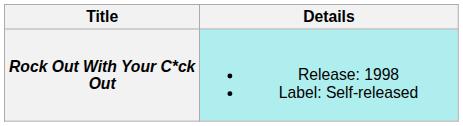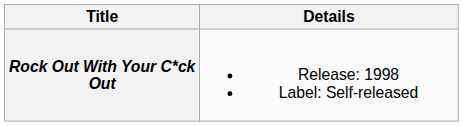Rock Out With Your C*ck Out | Details: paleturquoise background -> no background
